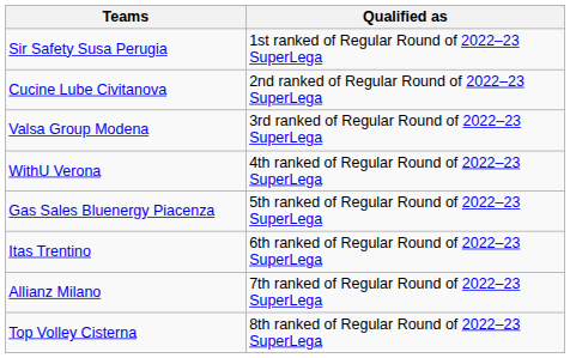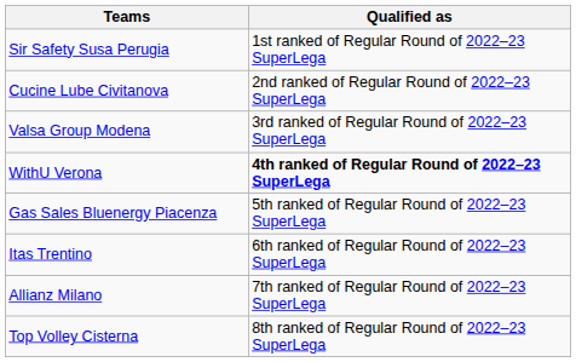WithU Verona | Qualified as: normal -> bold
